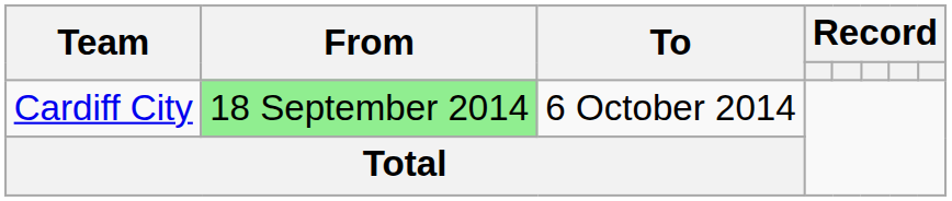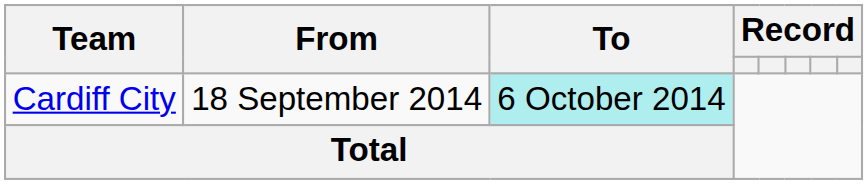Cardiff City | From: lightgreen background -> no background
Cardiff City | To: no background -> paleturquoise background
